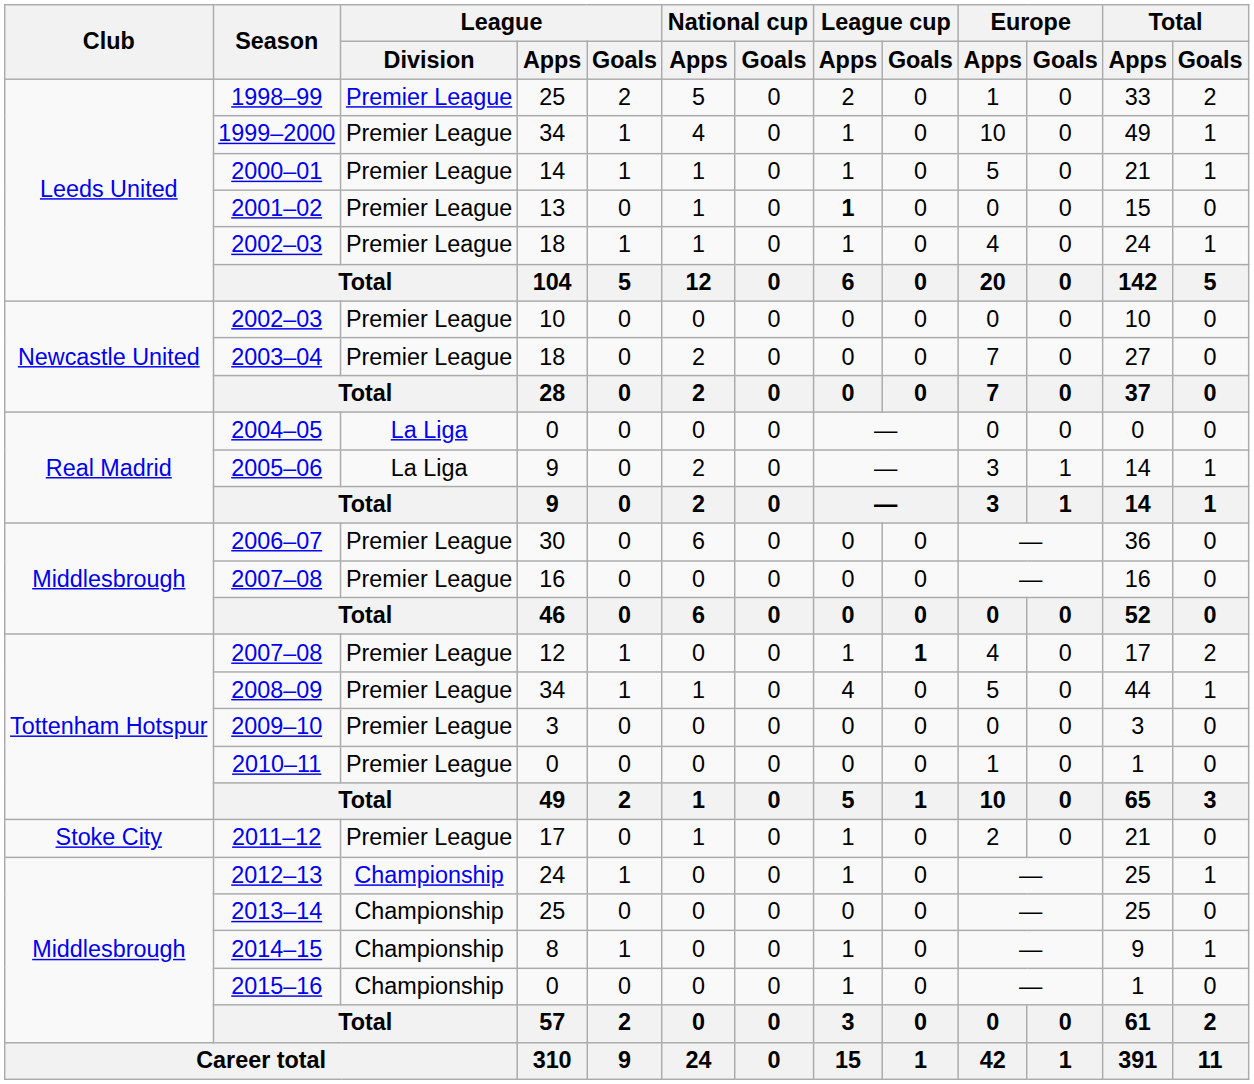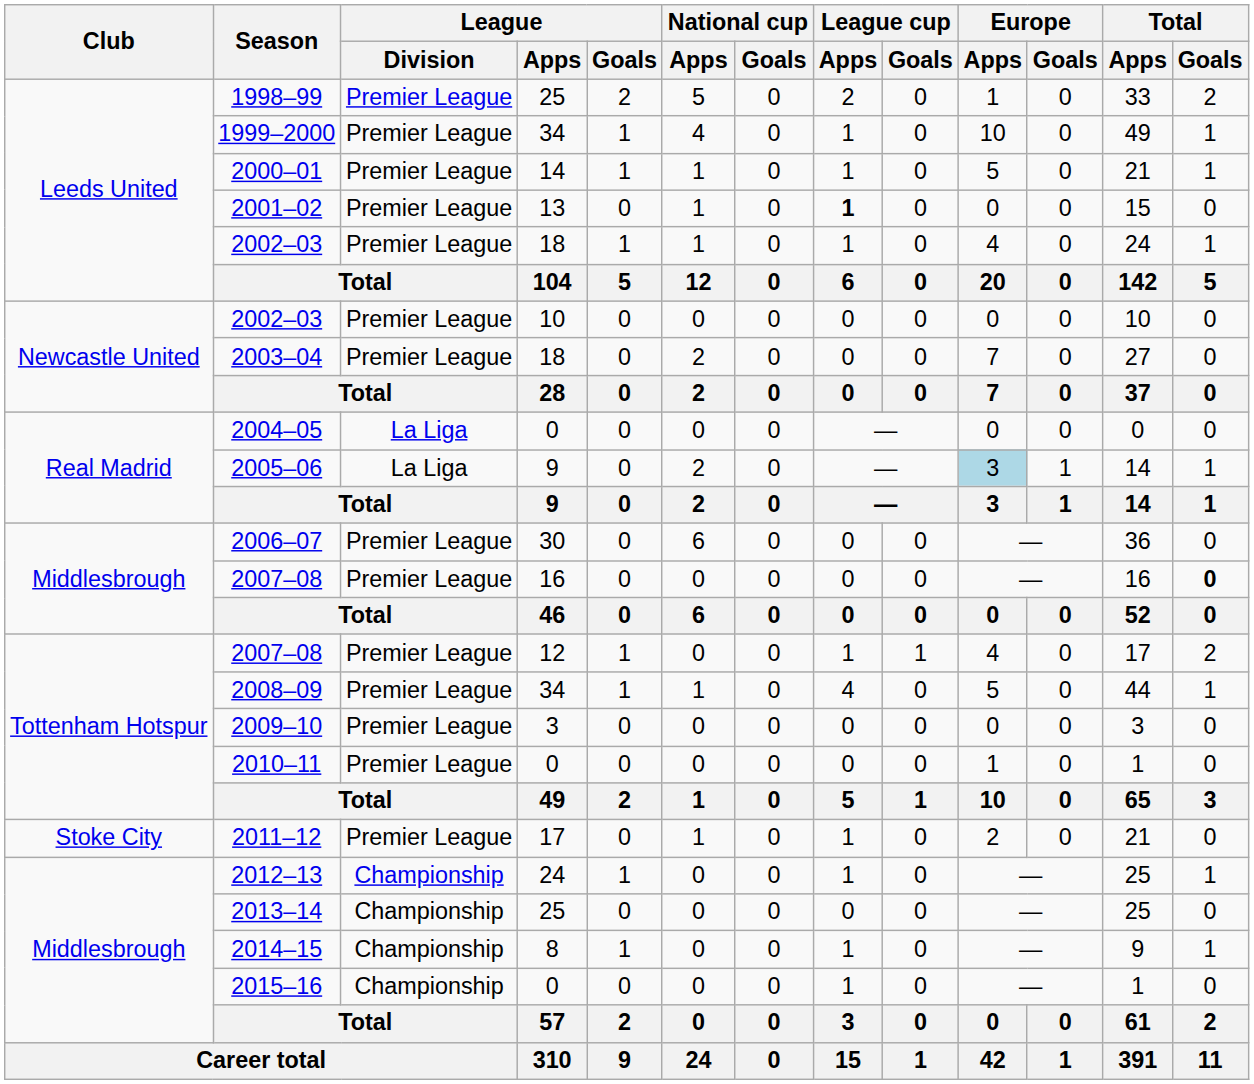2005–06 | Europe / Apps: no background -> lightblue background
2007–08 / 16 | Total / Goals: normal -> bold
2007–08 / 12 | League cup / Goals: bold -> normal
